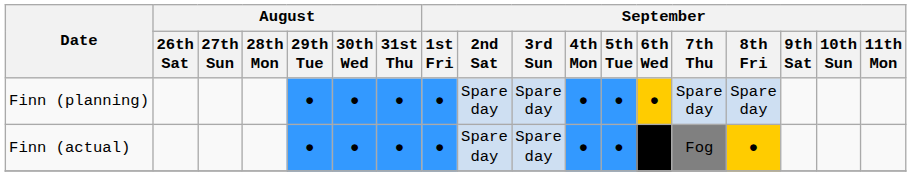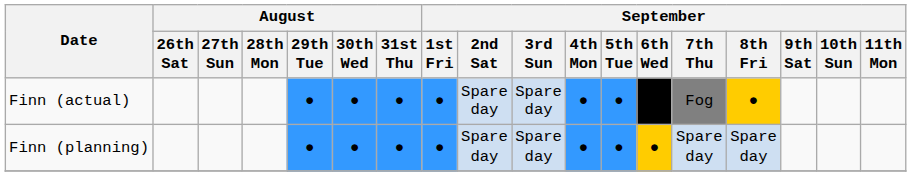rows swapped: Finn (planning) <-> Finn (actual)
